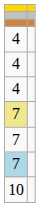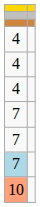row 7 | column 1: khaki background -> no background
row 10 | column 1: no background -> lightsalmon background
